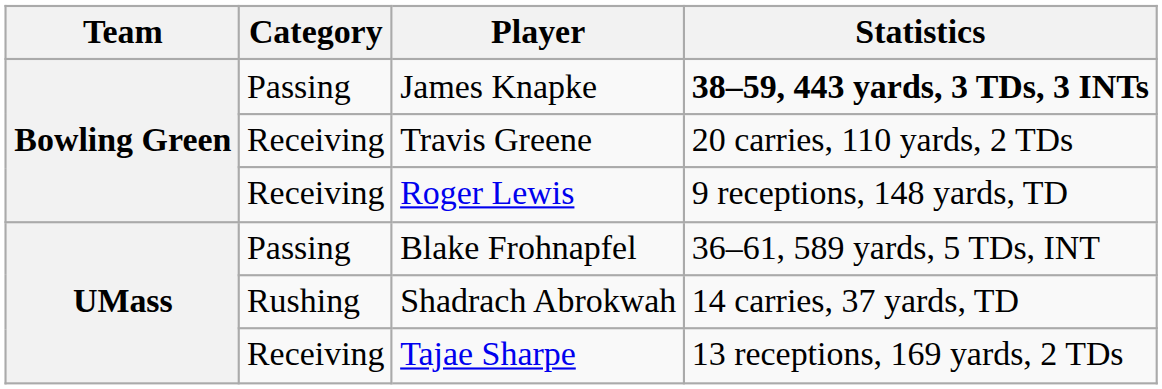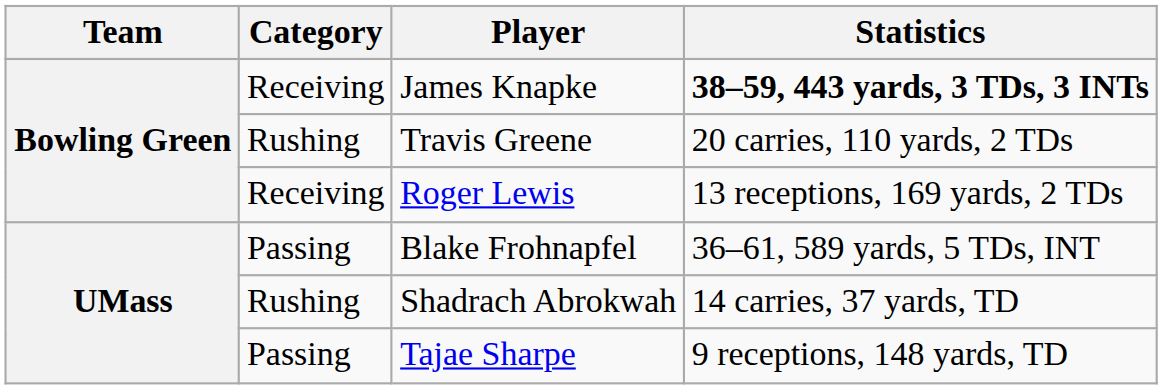James Knapke | Category: Passing -> Receiving
Travis Greene | Category: Receiving -> Rushing
Roger Lewis | Statistics: 9 receptions, 148 yards, TD -> 13 receptions, 169 yards, 2 TDs
Tajae Sharpe | Category: Receiving -> Passing
Tajae Sharpe | Statistics: 13 receptions, 169 yards, 2 TDs -> 9 receptions, 148 yards, TD
